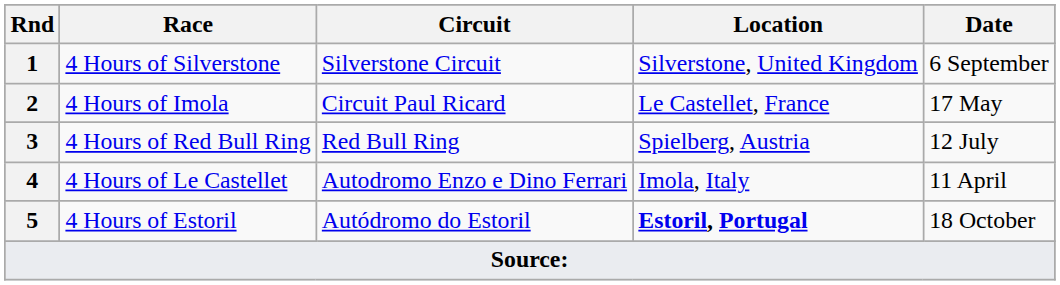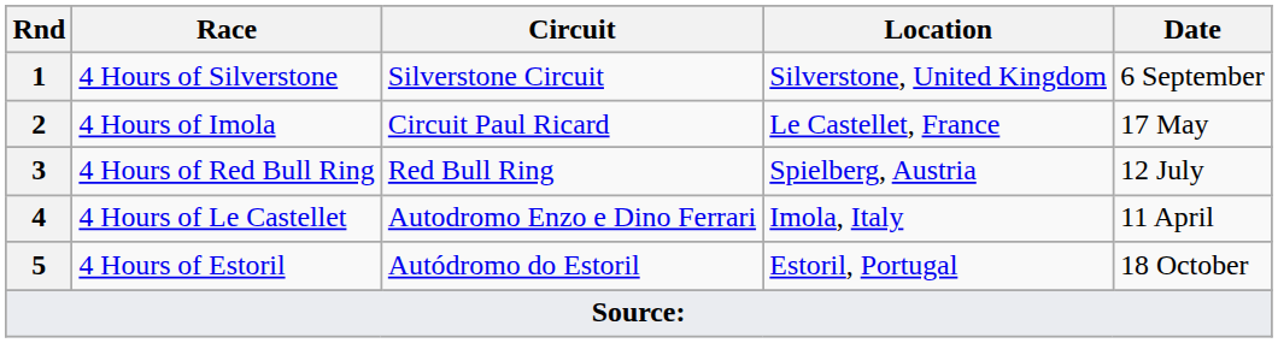4 Hours of Estoril | Location: bold -> normal
